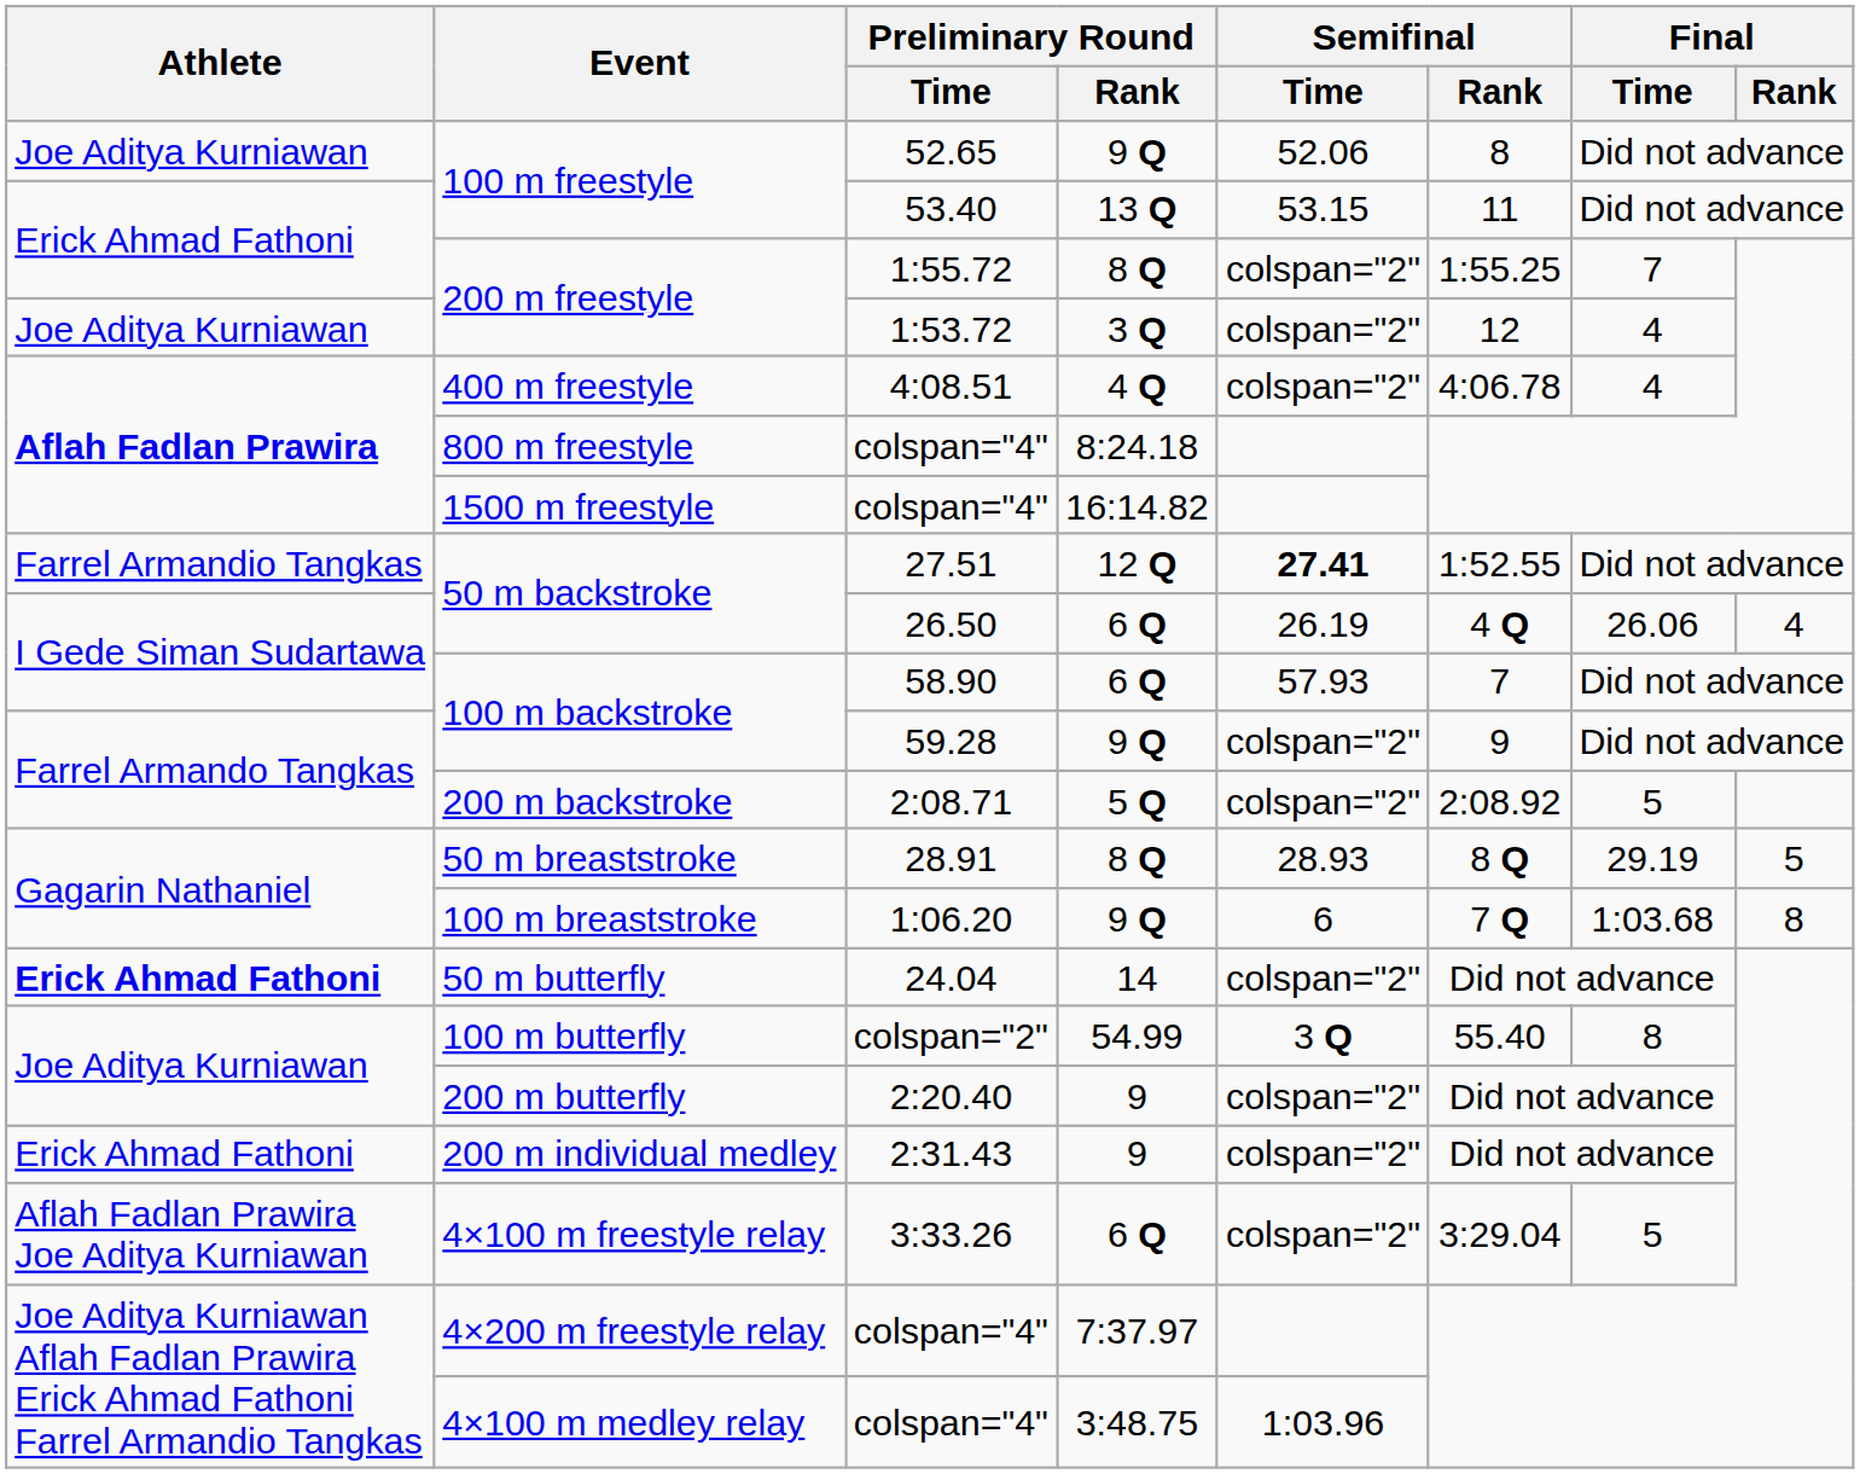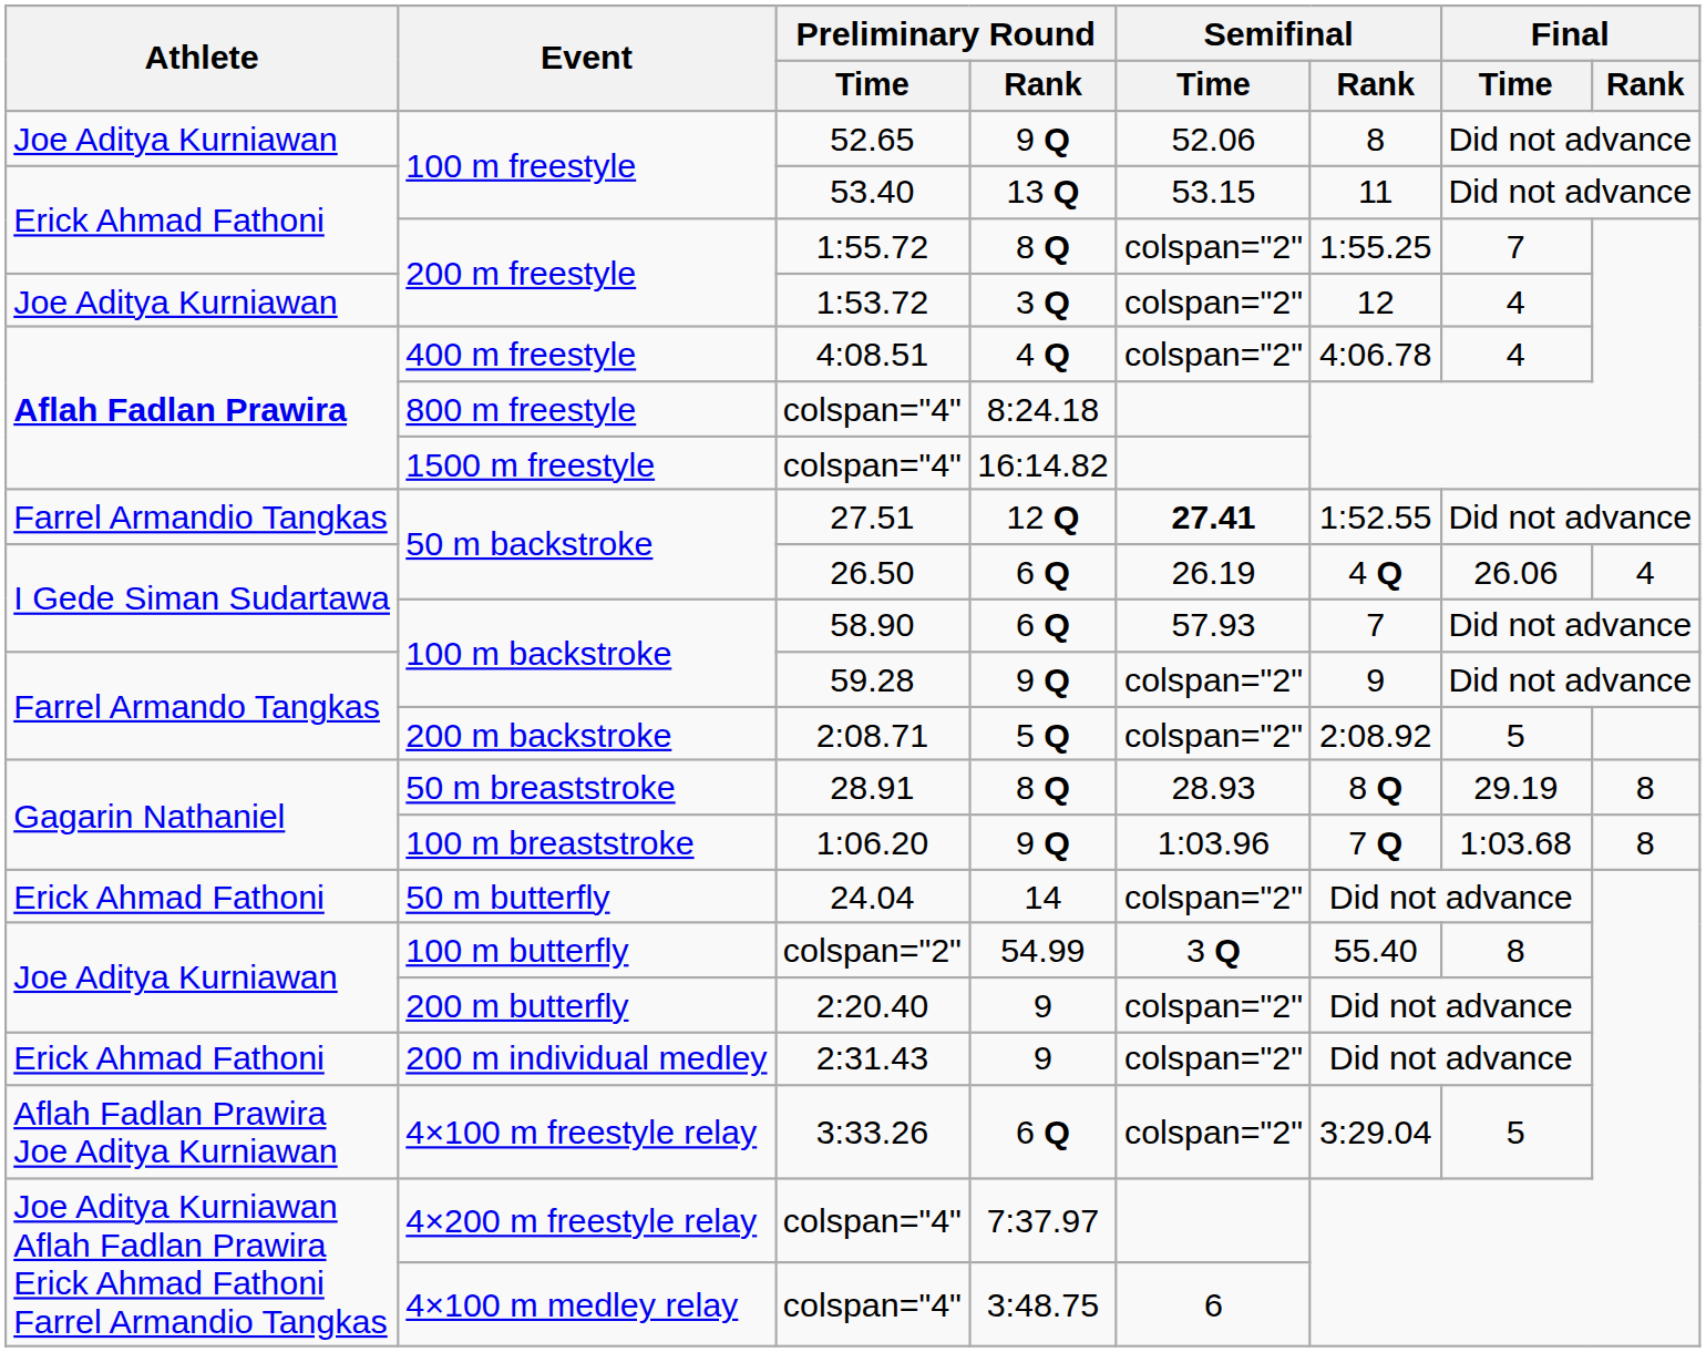28.91 | Final / Rank: 5 -> 8
1:06.20 | Semifinal / Time: 6 -> 1:03.96
24.04 | Athlete: bold -> normal
4×100 m medley relay / colspan="4" | Semifinal / Time: 1:03.96 -> 6
